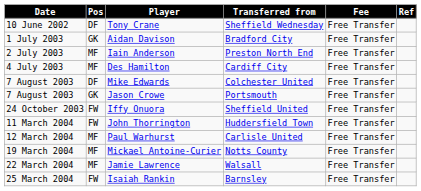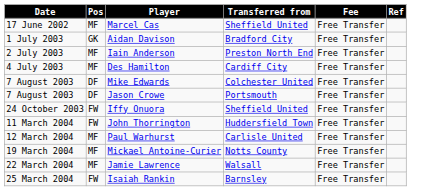- row: 10 June 2002 | DF | Tony Crane | Sheffield Wednesday | Free Transfer
+ row: 17 June 2002 | MF | Marcel Cas | Sheffield United | Free Transfer
Jason Crowe | Pos: GK -> DF
